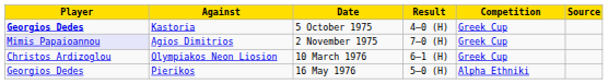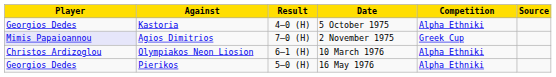columns swapped: Result <-> Date
Kastoria | Player: bold -> normal
Kastoria | Competition: Greek Cup -> Alpha Ethniki
Olympiakos Neon Liosion | Competition: Greek Cup -> Alpha Ethniki
